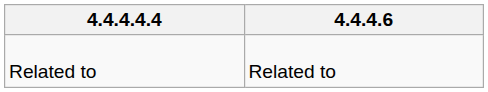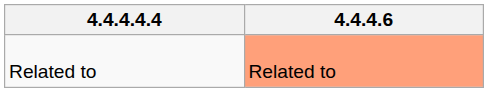row 2 | 4.4.4.6: no background -> lightsalmon background
